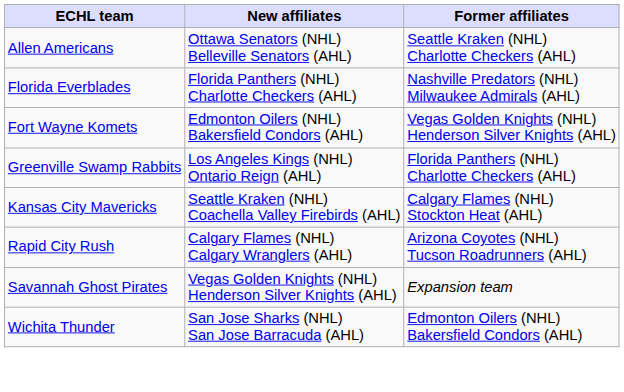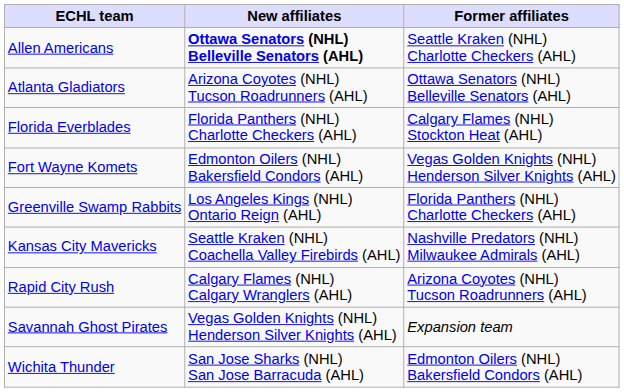Allen Americans | New affiliates: normal -> bold
+ row: Atlanta Gladiators | Arizona Coyotes (NHL) Tucson Roadrunners (AHL) | Ottawa Senators (NHL) Belleville Senators (AHL)
Florida Everblades | Former affiliates: Nashville Predators (NHL) Milwaukee Admirals (AHL) -> Calgary Flames (NHL) Stockton Heat (AHL)
Kansas City Mavericks | Former affiliates: Calgary Flames (NHL) Stockton Heat (AHL) -> Nashville Predators (NHL) Milwaukee Admirals (AHL)
